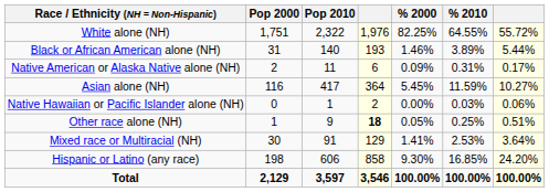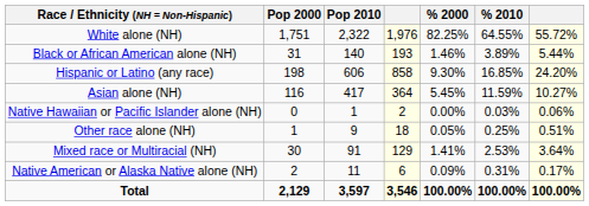rows swapped: Native American or Alaska Native alone (NH) <-> Hispanic or Latino (any race)
Other race alone (NH) | column 4: bold -> normal
